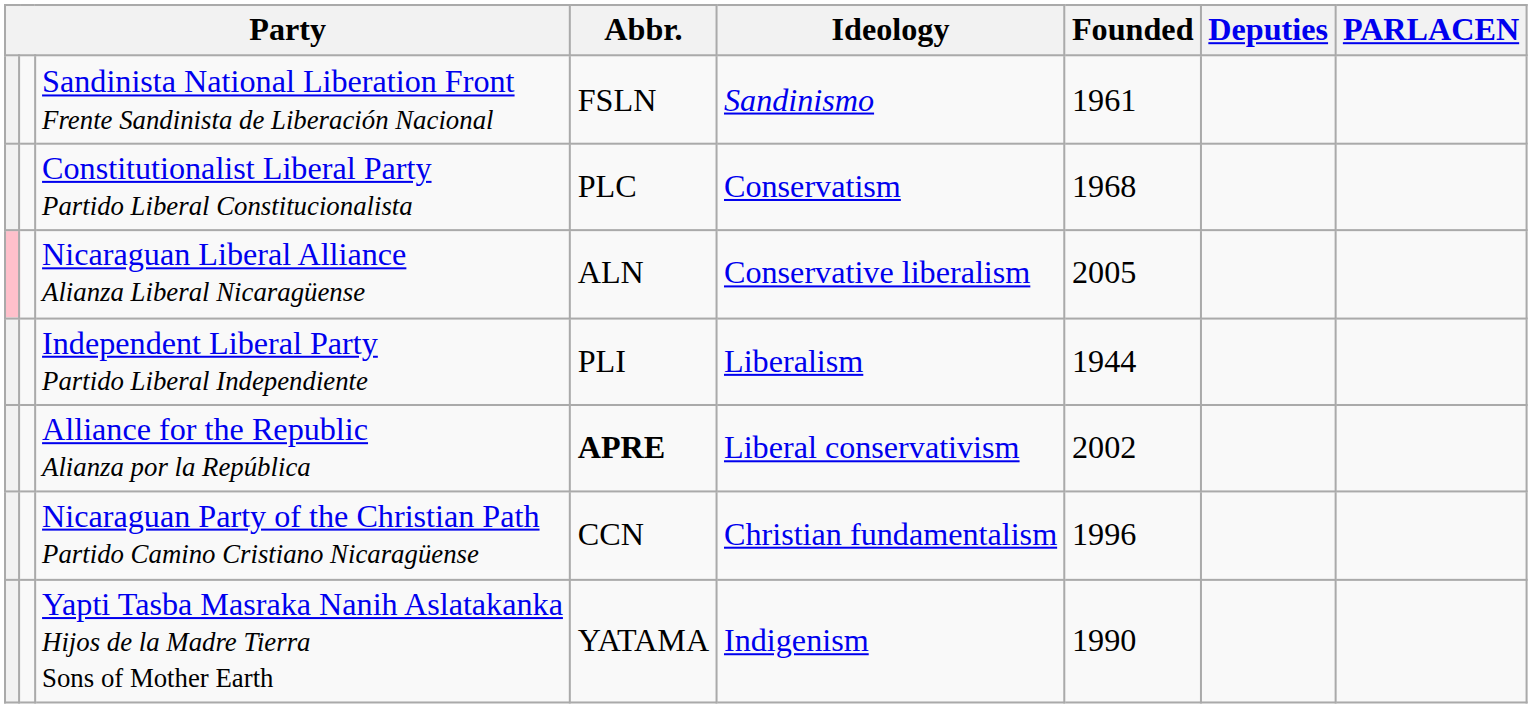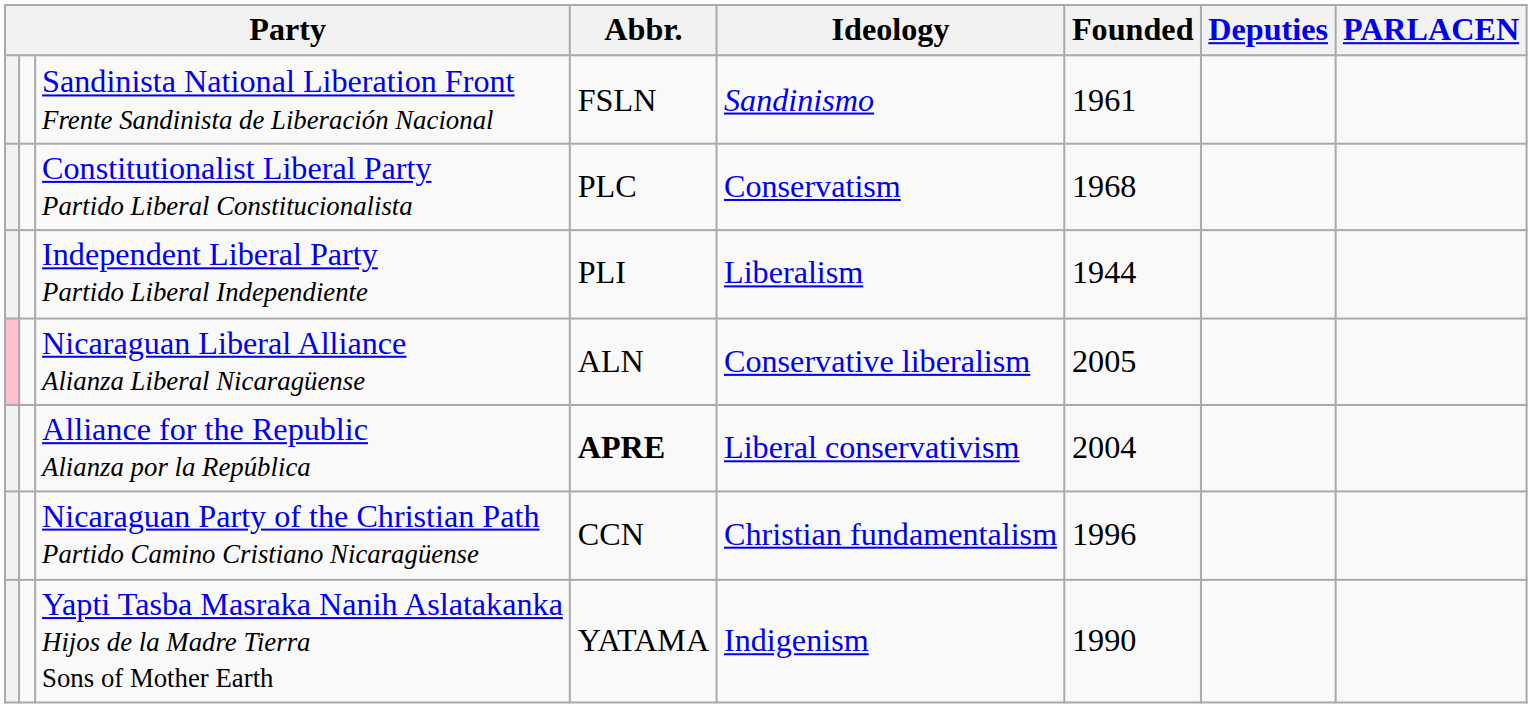rows swapped: Independent Liberal Party Partido Liberal Independiente <-> Nicaraguan Liberal Alliance Alianza Liberal Nicaragüense
Alliance for the Republic Alianza por la República | Founded: 2002 -> 2004
